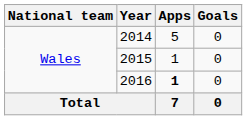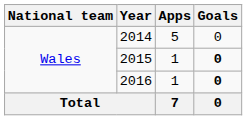2015 | Goals: normal -> bold
2016 | Apps: bold -> normal
2016 | Goals: normal -> bold
